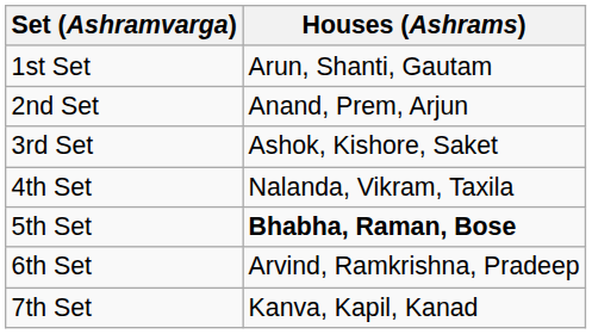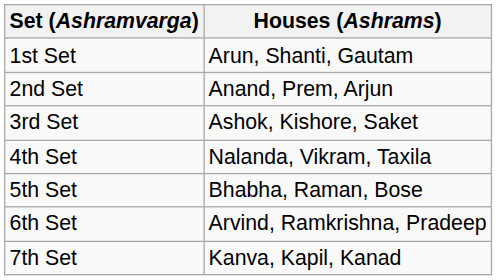5th Set | Houses (Ashrams): bold -> normal
